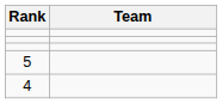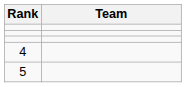row 5 | Rank: 5 -> 4
row 6 | Rank: 4 -> 5
